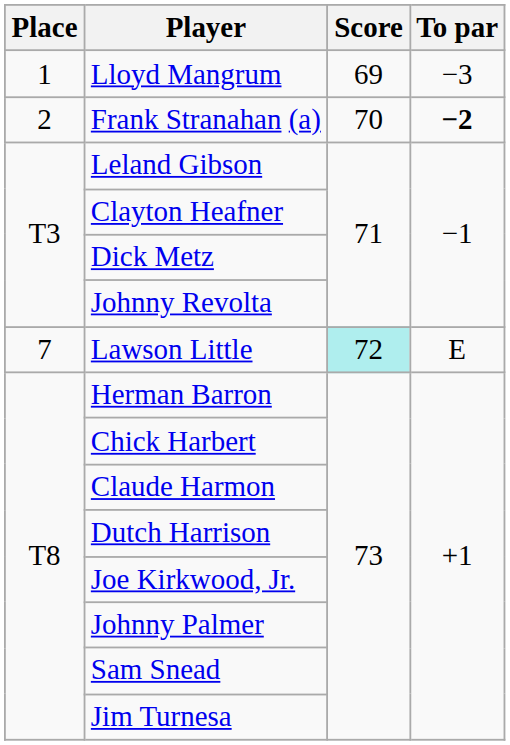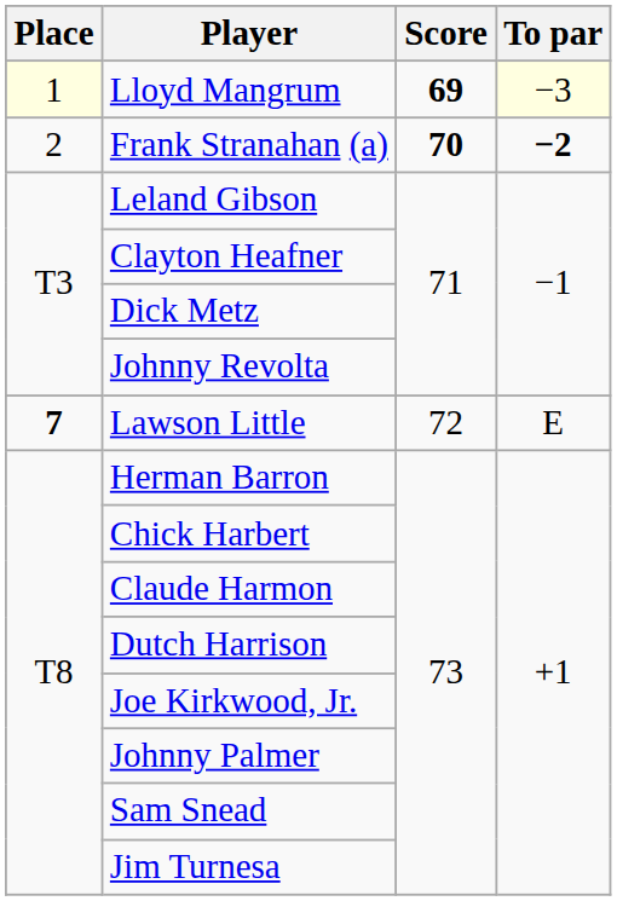Lloyd Mangrum | Place: no background -> lightyellow background
Lloyd Mangrum | Score: normal -> bold
Lloyd Mangrum | To par: no background -> lightyellow background
Frank Stranahan (a) | Score: normal -> bold
Lawson Little | Place: normal -> bold
Lawson Little | Score: paleturquoise background -> no background
